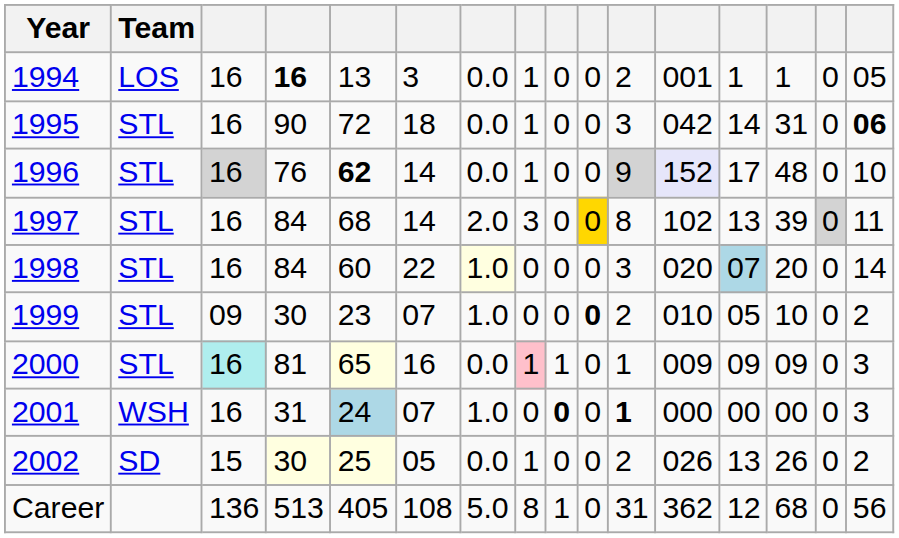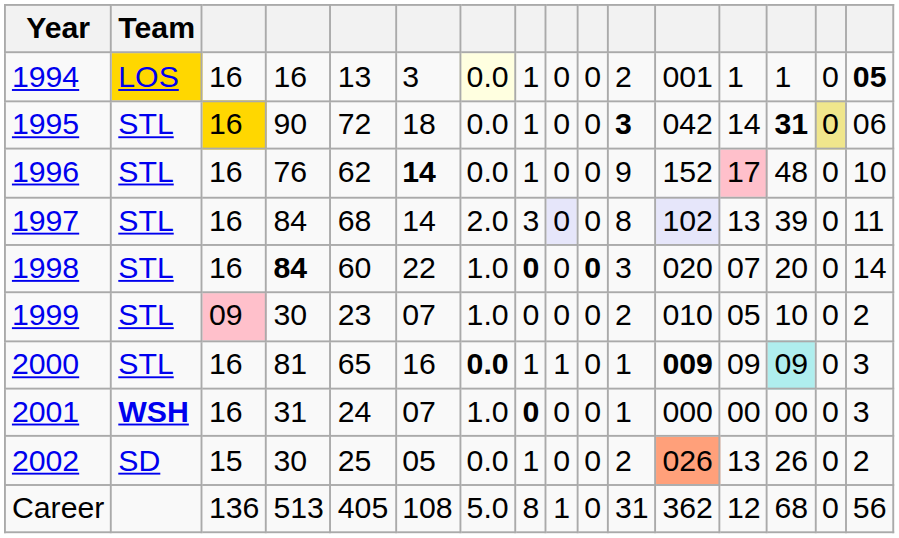1994 | Team: no background -> gold background
1994 | column 4: bold -> normal
1994 | column 7: no background -> lightyellow background
1994 | column 16: normal -> bold
1995 | column 3: no background -> gold background
1995 | column 11: normal -> bold
1995 | column 14: normal -> bold
1995 | column 15: no background -> khaki background
1995 | column 16: bold -> normal
1996 | column 3: lightgrey background -> no background
1996 | column 5: bold -> normal
1996 | column 6: normal -> bold
1996 | column 11: lightgrey background -> no background
1996 | column 12: lavender background -> no background
1996 | column 13: no background -> pink background
1997 | column 9: no background -> lavender background
1997 | column 10: gold background -> no background
1997 | column 12: no background -> lavender background
1997 | column 15: lightgrey background -> no background
1998 | column 4: normal -> bold
1998 | column 7: lightyellow background -> no background
1998 | column 8: normal -> bold
1998 | column 10: normal -> bold
1998 | column 13: lightblue background -> no background
1999 | column 3: no background -> pink background
1999 | column 10: bold -> normal
2000 | column 3: paleturquoise background -> no background
2000 | column 5: lightyellow background -> no background
2000 | column 7: normal -> bold
2000 | column 8: pink background -> no background
2000 | column 12: normal -> bold
2000 | column 14: no background -> paleturquoise background
2001 | Team: normal -> bold
2001 | column 5: lightblue background -> no background
2001 | column 8: normal -> bold
2001 | column 9: bold -> normal
2001 | column 11: bold -> normal
2002 | column 4: lightyellow background -> no background
2002 | column 5: lightyellow background -> no background
2002 | column 12: no background -> lightsalmon background
